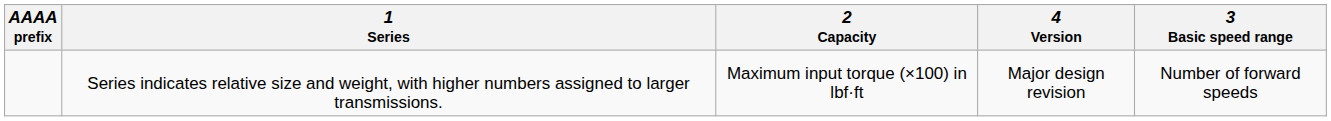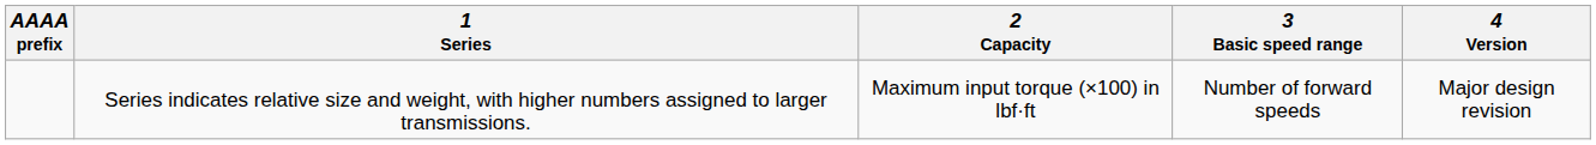columns swapped: 3 Basic speed range <-> 4 Version
